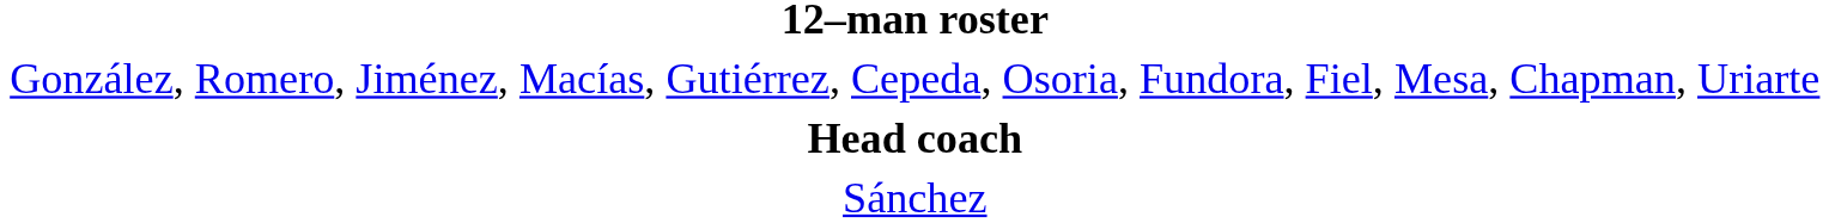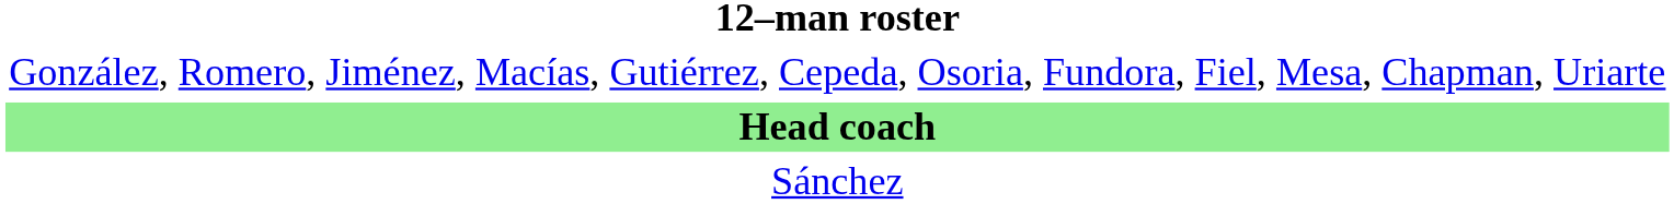row 3 | column 1: no background -> lightgreen background
